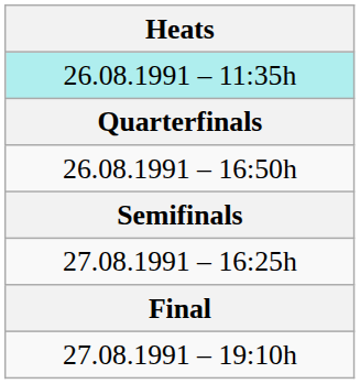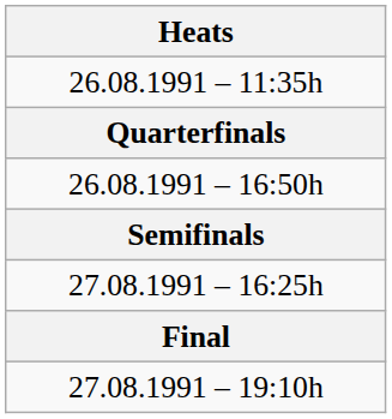row 2 | column 1: paleturquoise background -> no background
